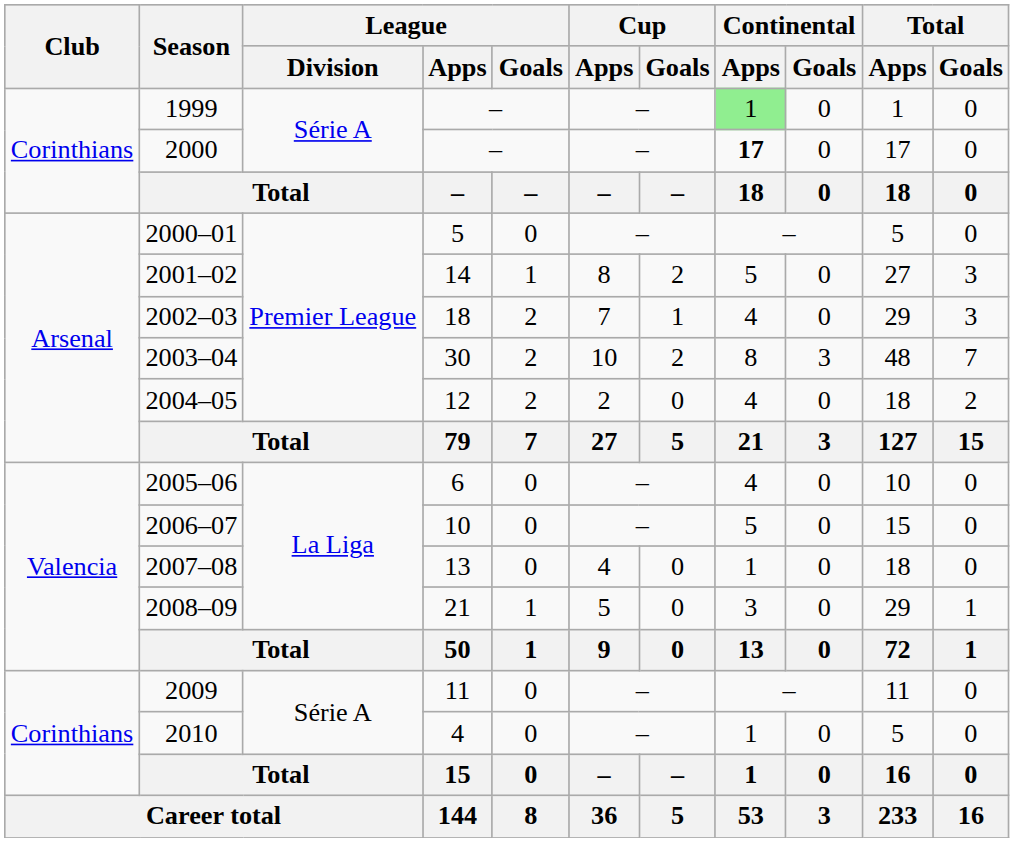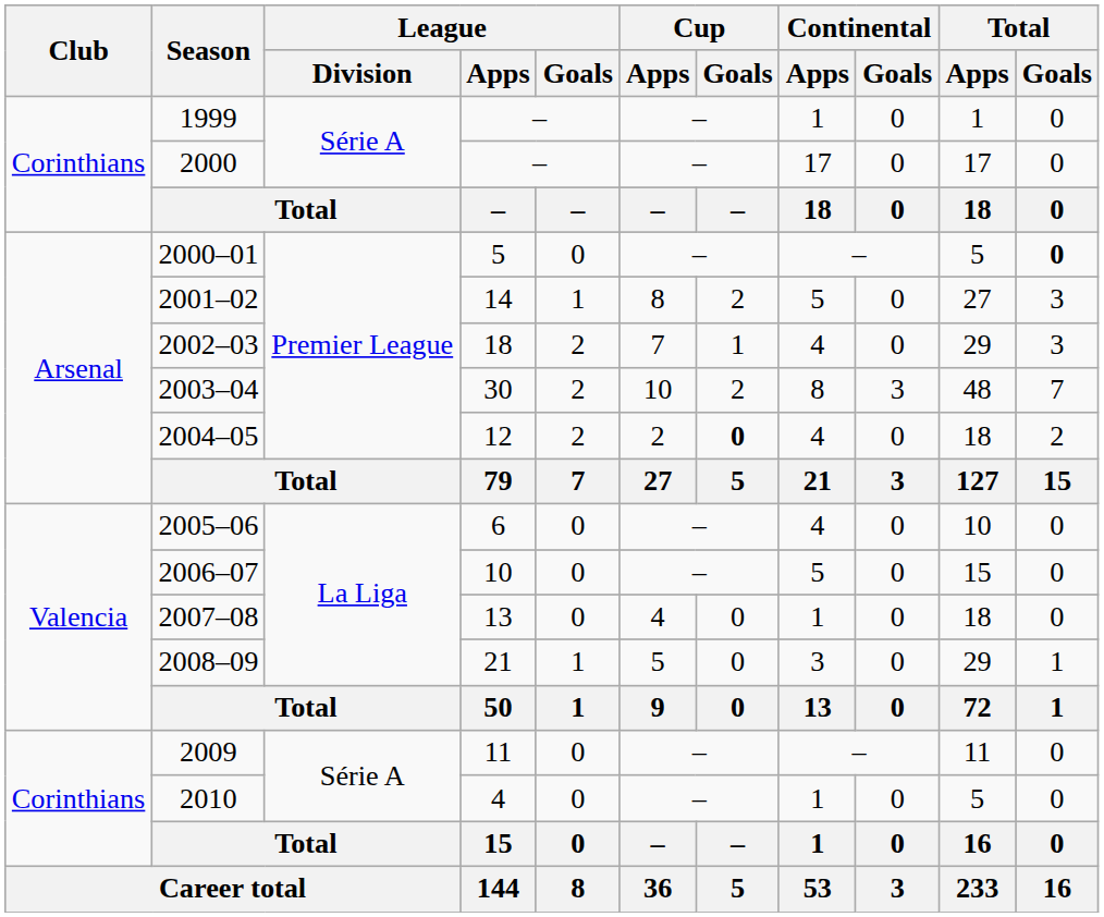1999 | Continental / Apps: lightgreen background -> no background
2000 | Continental / Apps: bold -> normal
2000–01 | Total / Goals: normal -> bold
2004–05 | Cup / Goals: normal -> bold
